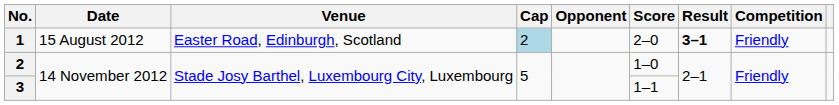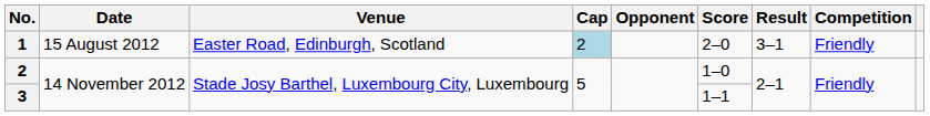1 | Result: bold -> normal
